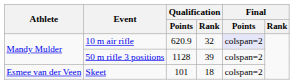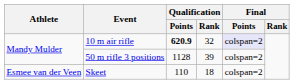10 m air rifle | Qualification / Points: normal -> bold
Skeet | Qualification / Points: 101 -> 110
